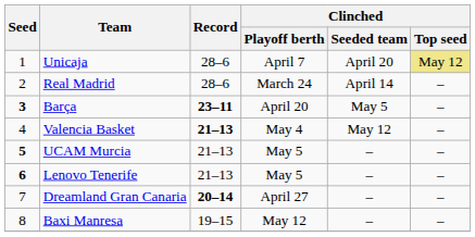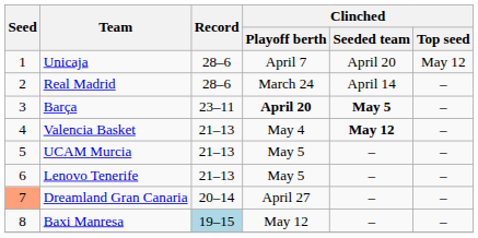Unicaja | Clinched / Top seed: khaki background -> no background
Barça | Seed: bold -> normal
Barça | Record: bold -> normal
Barça | Clinched / Playoff berth: normal -> bold
Barça | Clinched / Seeded team: normal -> bold
Valencia Basket | Record: bold -> normal
Valencia Basket | Clinched / Seeded team: normal -> bold
UCAM Murcia | Seed: bold -> normal
Lenovo Tenerife | Seed: bold -> normal
Dreamland Gran Canaria | Seed: no background -> lightsalmon background
Dreamland Gran Canaria | Record: bold -> normal
Baxi Manresa | Record: no background -> lightblue background
